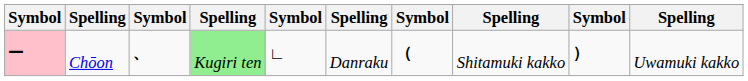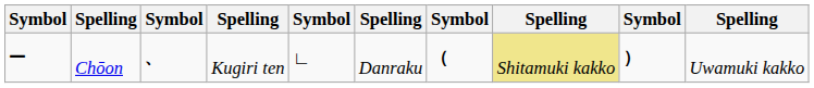Chōon | column 1: pink background -> no background
Chōon | column 4: lightgreen background -> no background
Chōon | column 8: no background -> khaki background
